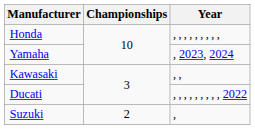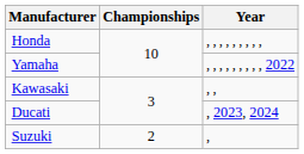Yamaha | Year: , 2023, 2024 -> , , , , , , , , , 2022
Ducati | Year: , , , , , , , , , 2022 -> , 2023, 2024
